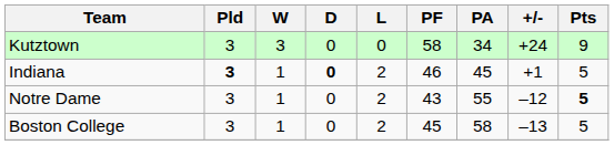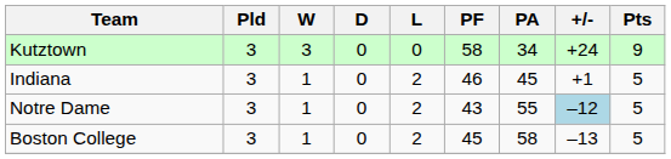Indiana | Pld: bold -> normal
Indiana | D: bold -> normal
Notre Dame | +/-: no background -> lightblue background
Notre Dame | Pts: bold -> normal
